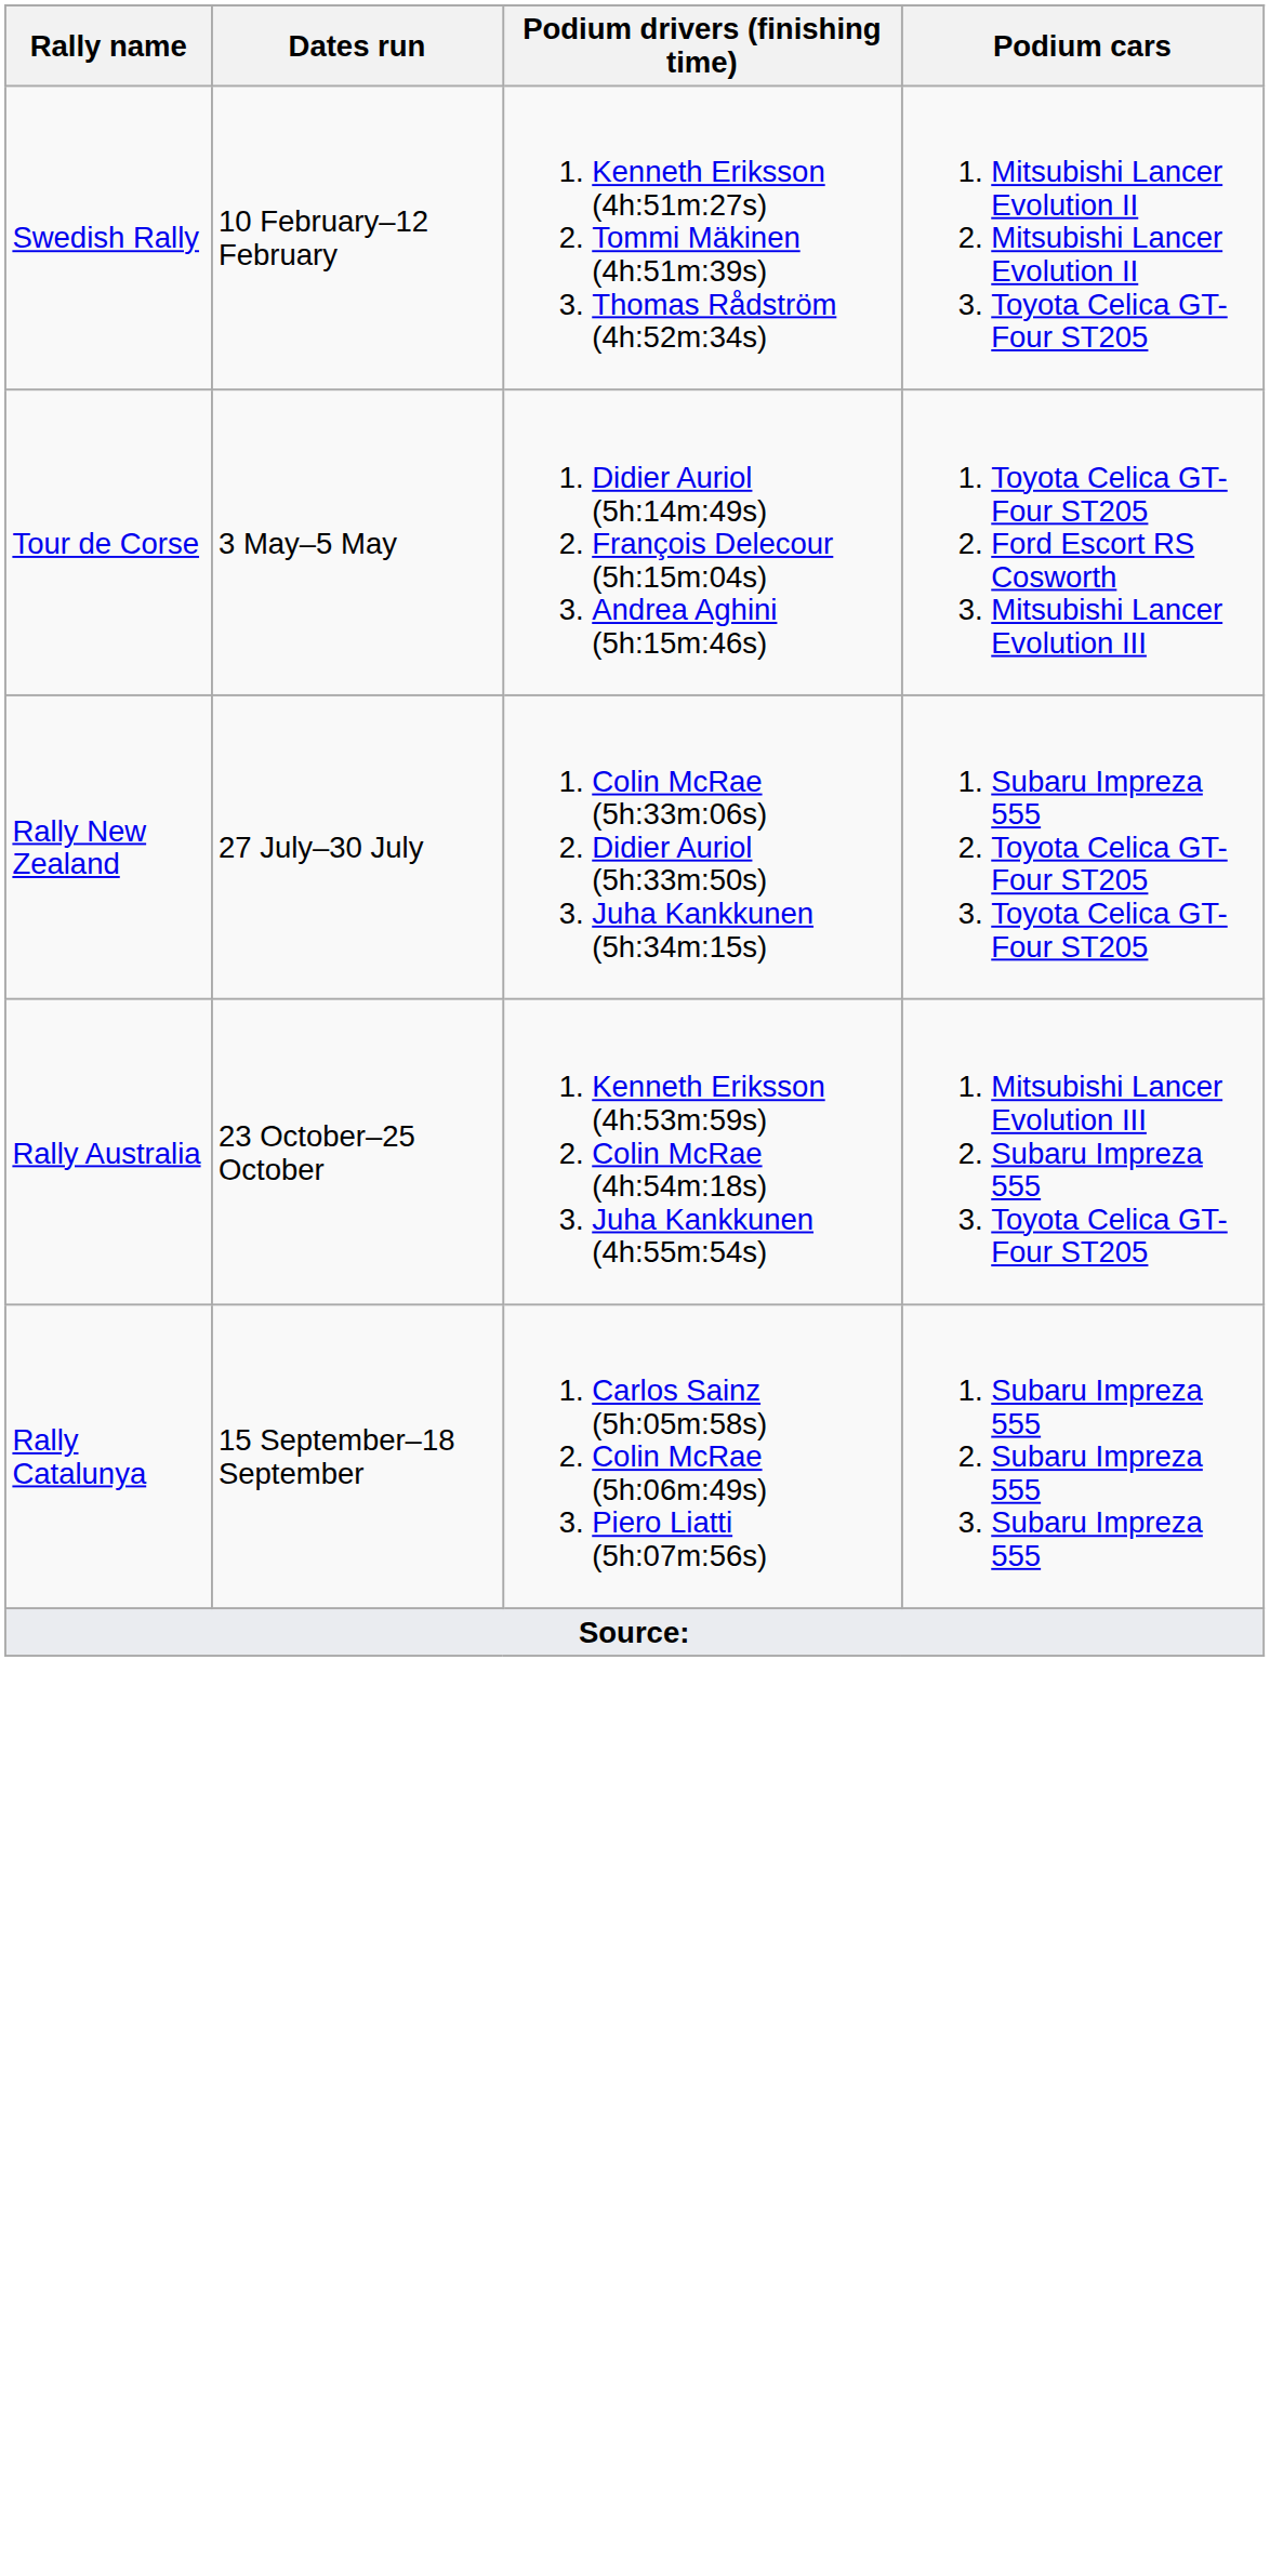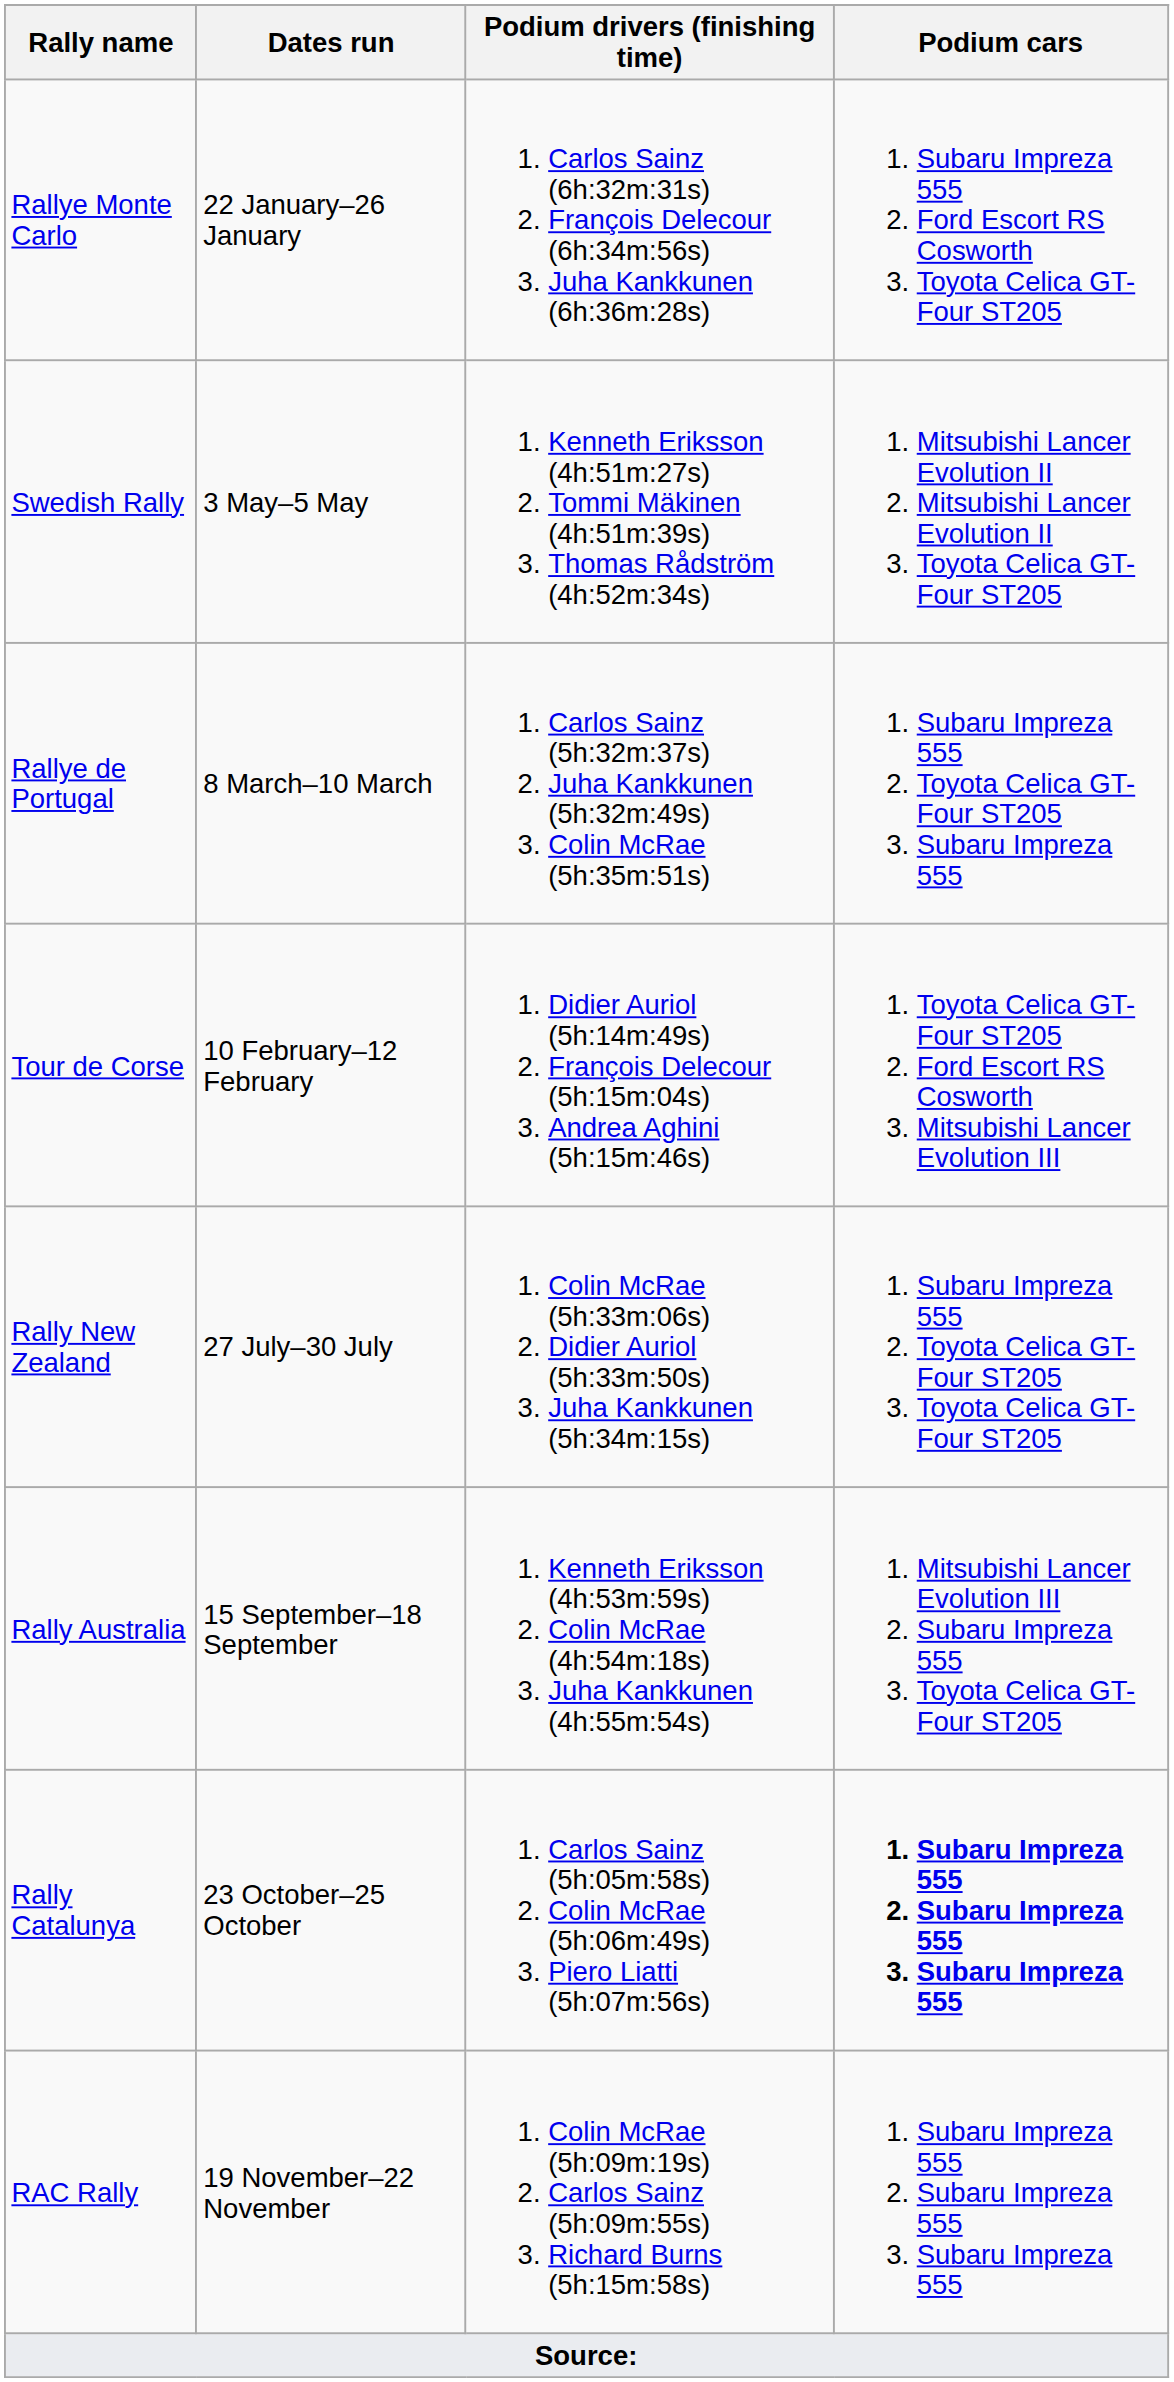+ row: Rallye Monte Carlo | 22 January–26 January | Carlos Sainz (6h:32m:31s) François Delecour (6h:34m:56s) Juha Kankkunen (6h:36m:28s) | Subaru Impreza 555 Ford Escort RS Cosworth Toyota Celica GT-Four ST205
Swedish Rally | Dates run: 10 February–12 February -> 3 May–5 May
+ row: Rallye de Portugal | 8 March–10 March | Carlos Sainz (5h:32m:37s) Juha Kankkunen (5h:32m:49s) Colin McRae (5h:35m:51s) | Subaru Impreza 555 Toyota Celica GT-Four ST205 Subaru Impreza 555
Tour de Corse | Dates run: 3 May–5 May -> 10 February–12 February
Rally Australia | Dates run: 23 October–25 October -> 15 September–18 September
Rally Catalunya | Dates run: 15 September–18 September -> 23 October–25 October
Rally Catalunya | Podium cars: normal -> bold
+ row: RAC Rally | 19 November–22 November | Colin McRae (5h:09m:19s) Carlos Sainz (5h:09m:55s) Richard Burns (5h:15m:58s) | Subaru Impreza 555 Subaru Impreza 555 Subaru Impreza 555
